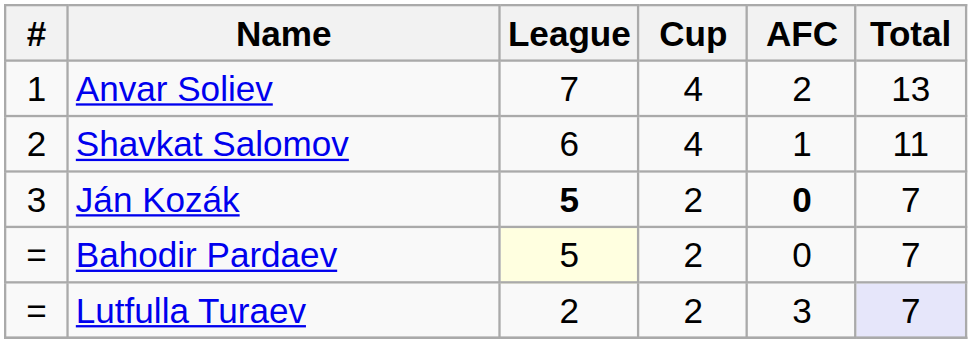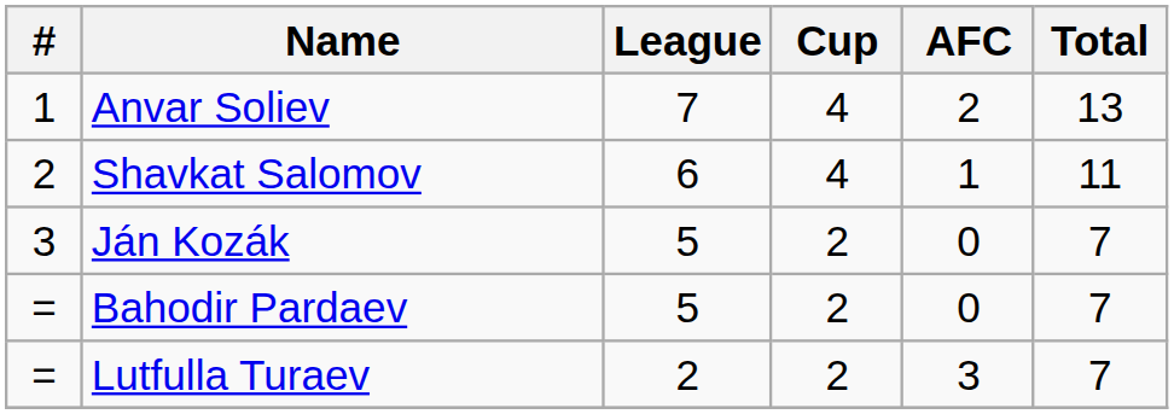Ján Kozák | League: bold -> normal
Ján Kozák | AFC: bold -> normal
Bahodir Pardaev | League: lightyellow background -> no background
Lutfulla Turaev | Total: lavender background -> no background
